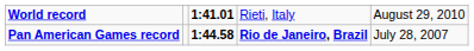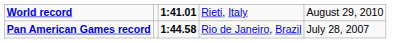Pan American Games record | column 4: bold -> normal
